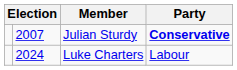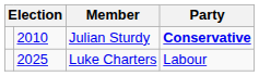Julian Sturdy | column 2: 2007 -> 2010
Luke Charters | column 2: 2024 -> 2025
